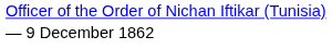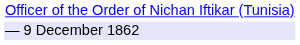— 9 December 1862 | column 1: no background -> lavender background
